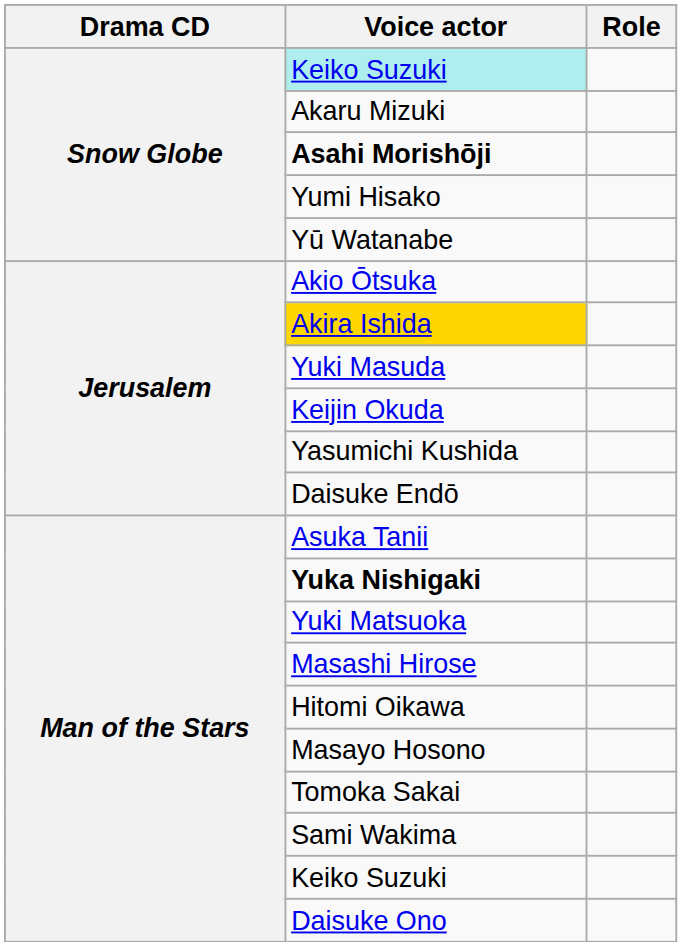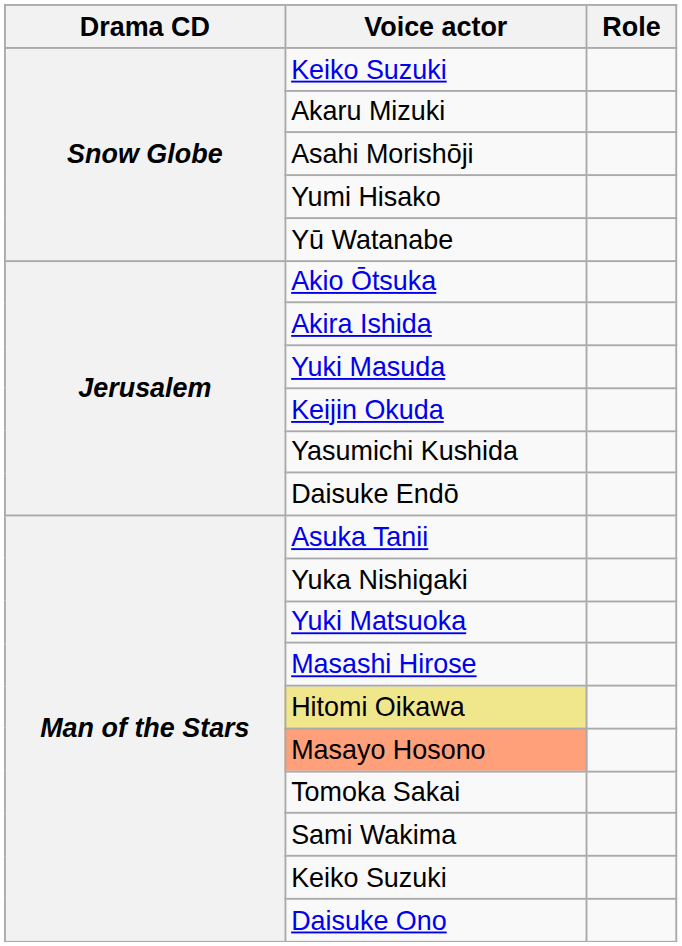Snow Globe / Keiko Suzuki | Voice actor: paleturquoise background -> no background
Asahi Morishōji | Voice actor: bold -> normal
Akira Ishida | Voice actor: gold background -> no background
Yuka Nishigaki | Voice actor: bold -> normal
Hitomi Oikawa | Voice actor: no background -> khaki background
Masayo Hosono | Voice actor: no background -> lightsalmon background
